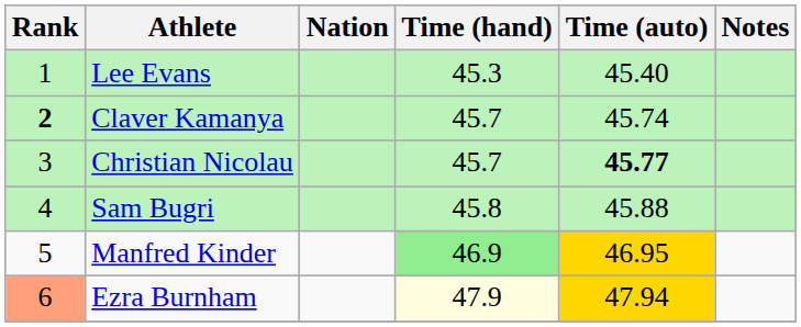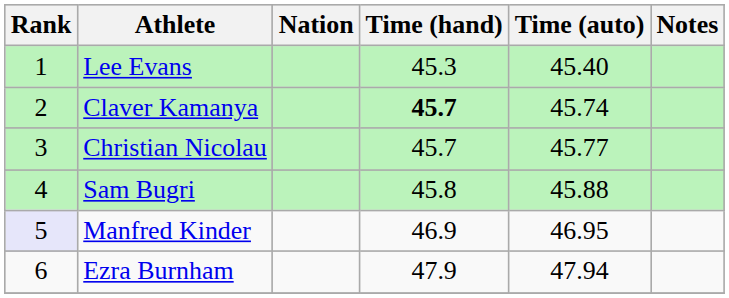Claver Kamanya | Rank: bold -> normal
Claver Kamanya | Time (hand): normal -> bold
Christian Nicolau | Time (auto): bold -> normal
Manfred Kinder | Rank: no background -> lavender background
Manfred Kinder | Time (hand): lightgreen background -> no background
Manfred Kinder | Time (auto): gold background -> no background
Ezra Burnham | Rank: lightsalmon background -> no background
Ezra Burnham | Time (hand): lightyellow background -> no background
Ezra Burnham | Time (auto): gold background -> no background
